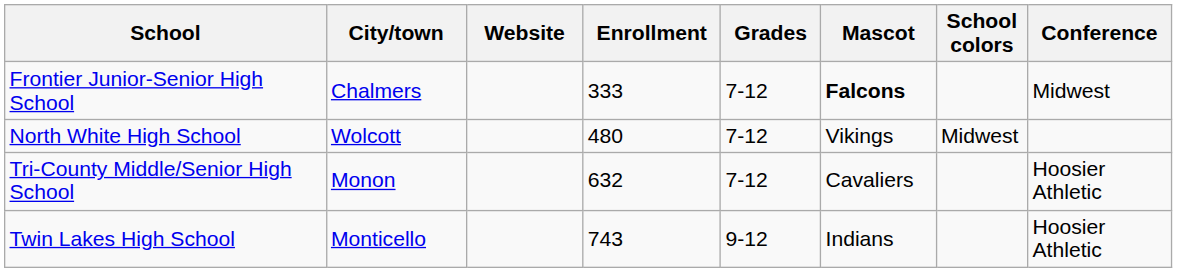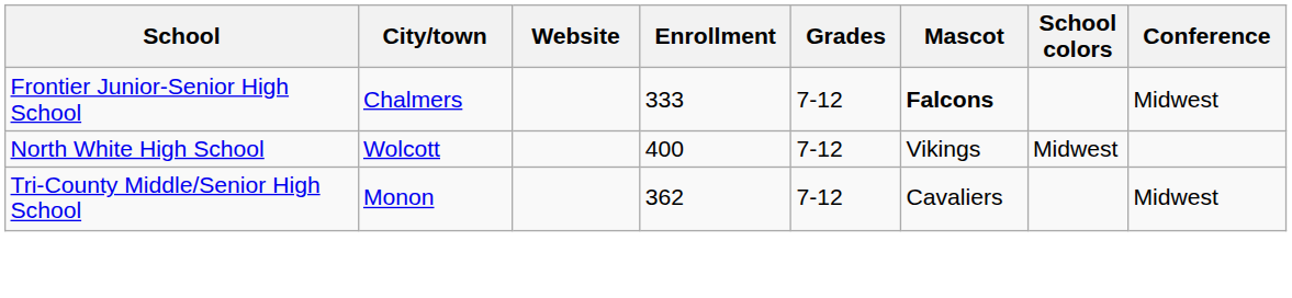North White High School | Enrollment: 480 -> 400
Tri-County Middle/Senior High School | Enrollment: 632 -> 362
Tri-County Middle/Senior High School | Conference: Hoosier Athletic -> Midwest
- row: Twin Lakes High School | Monticello | 743 | 9-12 | Indians | Hoosier Athletic
